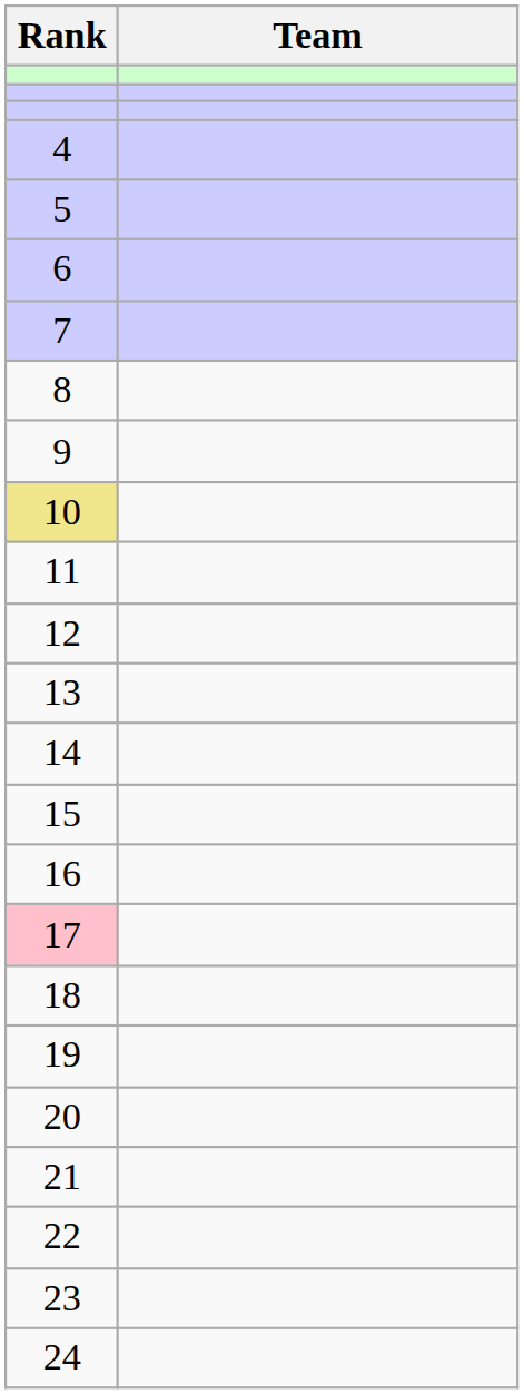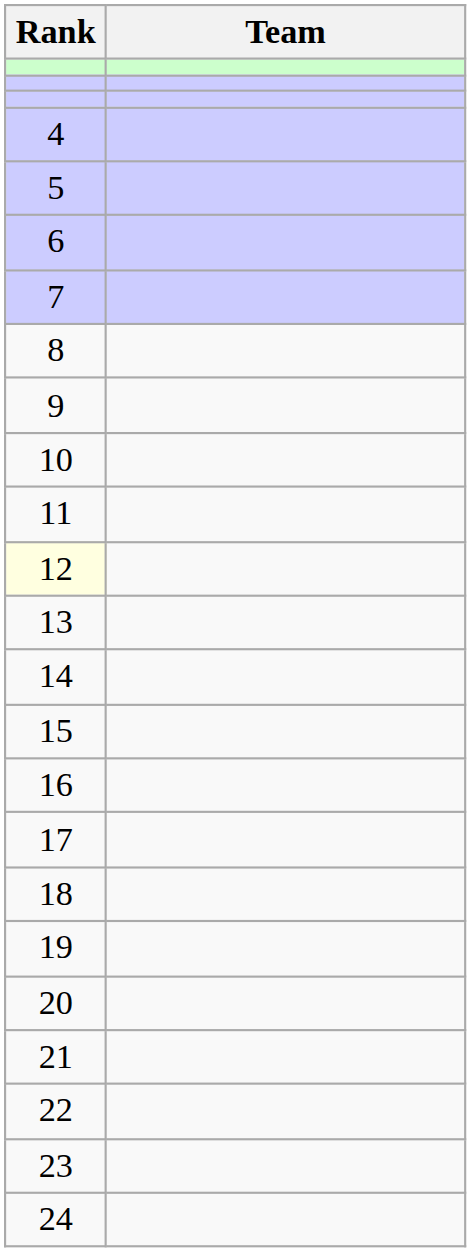row 11 | Rank: khaki background -> no background
row 13 | Rank: no background -> lightyellow background
row 18 | Rank: pink background -> no background
